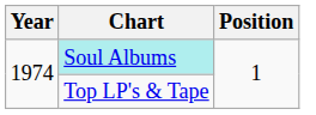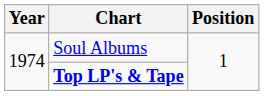Soul Albums | Chart: paleturquoise background -> no background
Top LP's & Tape | Chart: normal -> bold
